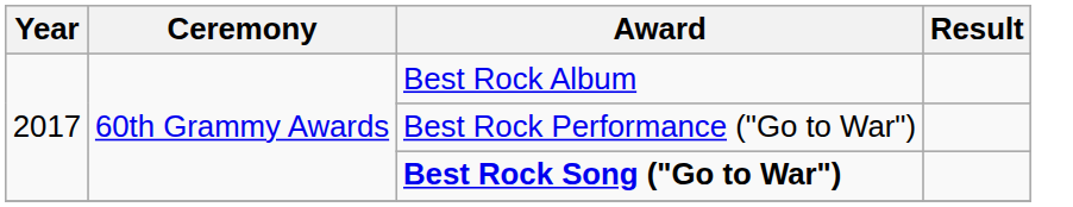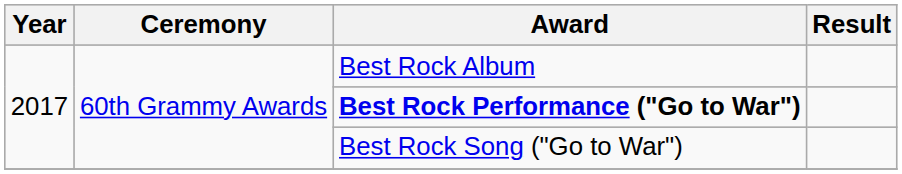Best Rock Performance ("Go to War") | Award: normal -> bold
Best Rock Song ("Go to War") | Award: bold -> normal
